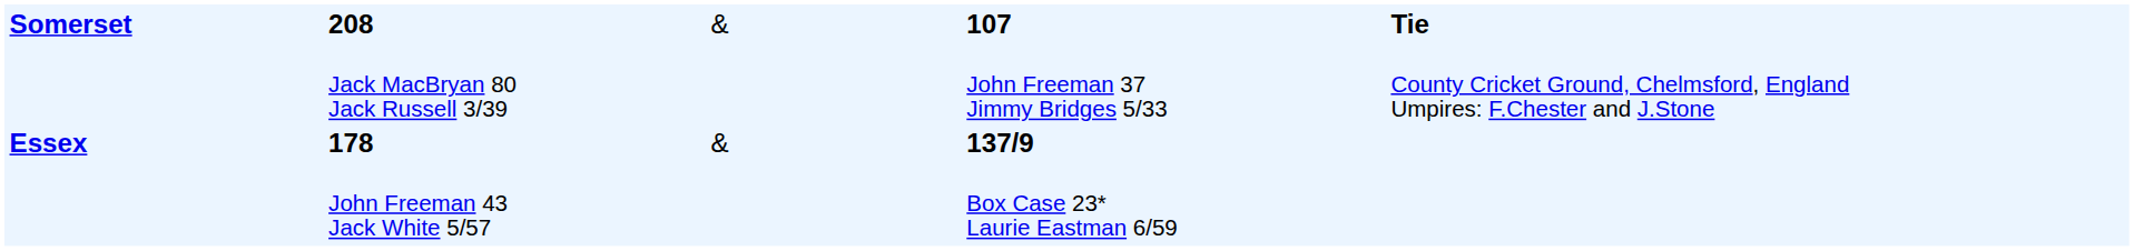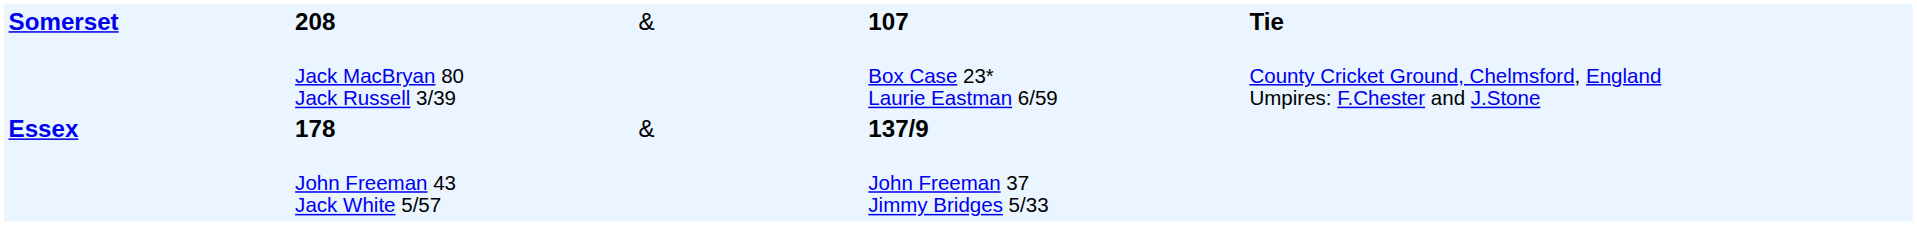Jack MacBryan 80 Jack Russell 3/39 | column 4: John Freeman 37 Jimmy Bridges 5/33 -> Box Case 23* Laurie Eastman 6/59
John Freeman 43 Jack White 5/57 | column 4: Box Case 23* Laurie Eastman 6/59 -> John Freeman 37 Jimmy Bridges 5/33
